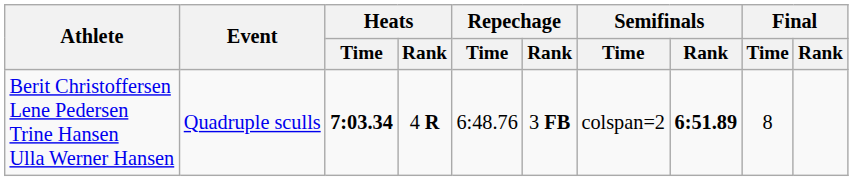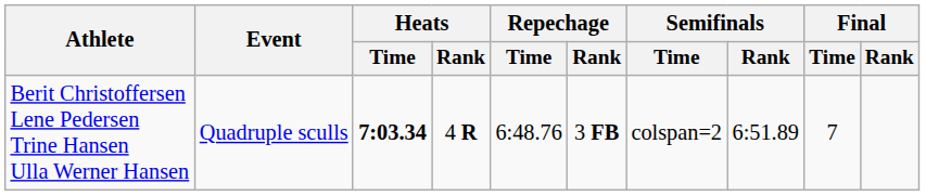row 3 | Semifinals / Rank: bold -> normal
row 3 | Final / Time: 8 -> 7
